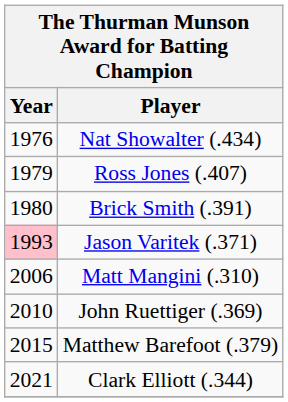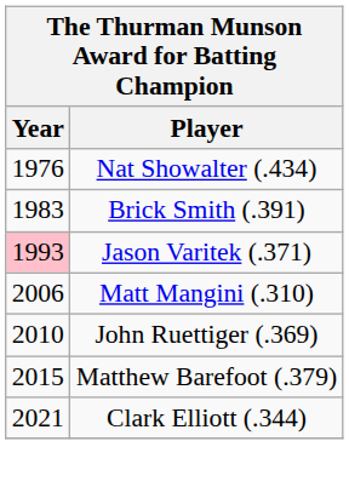- row: 1979 | Ross Jones (.407)
Brick Smith (.391) | Year: 1980 -> 1983
